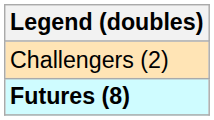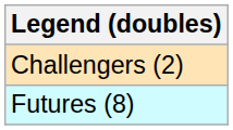row 3 | column 1: bold -> normal
